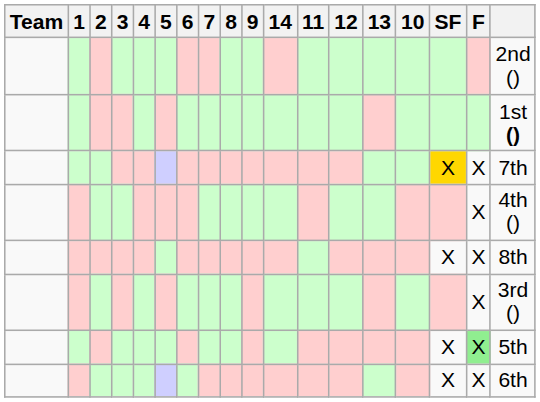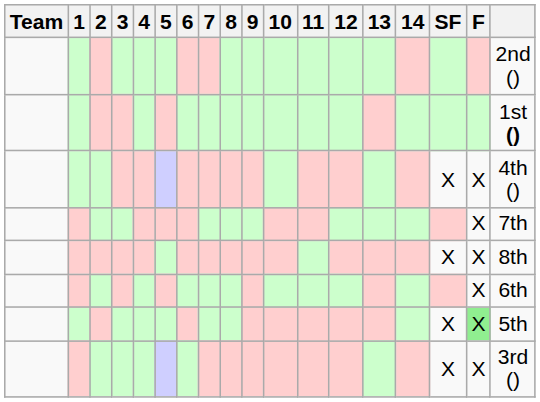columns swapped: 10 <-> 14
row 4 | SF: gold background -> no background
row 4 | column 18: 7th -> 4th ()
row 5 | column 18: 4th () -> 7th
row 7 | column 18: 3rd () -> 6th
row 9 | column 18: 6th -> 3rd ()
